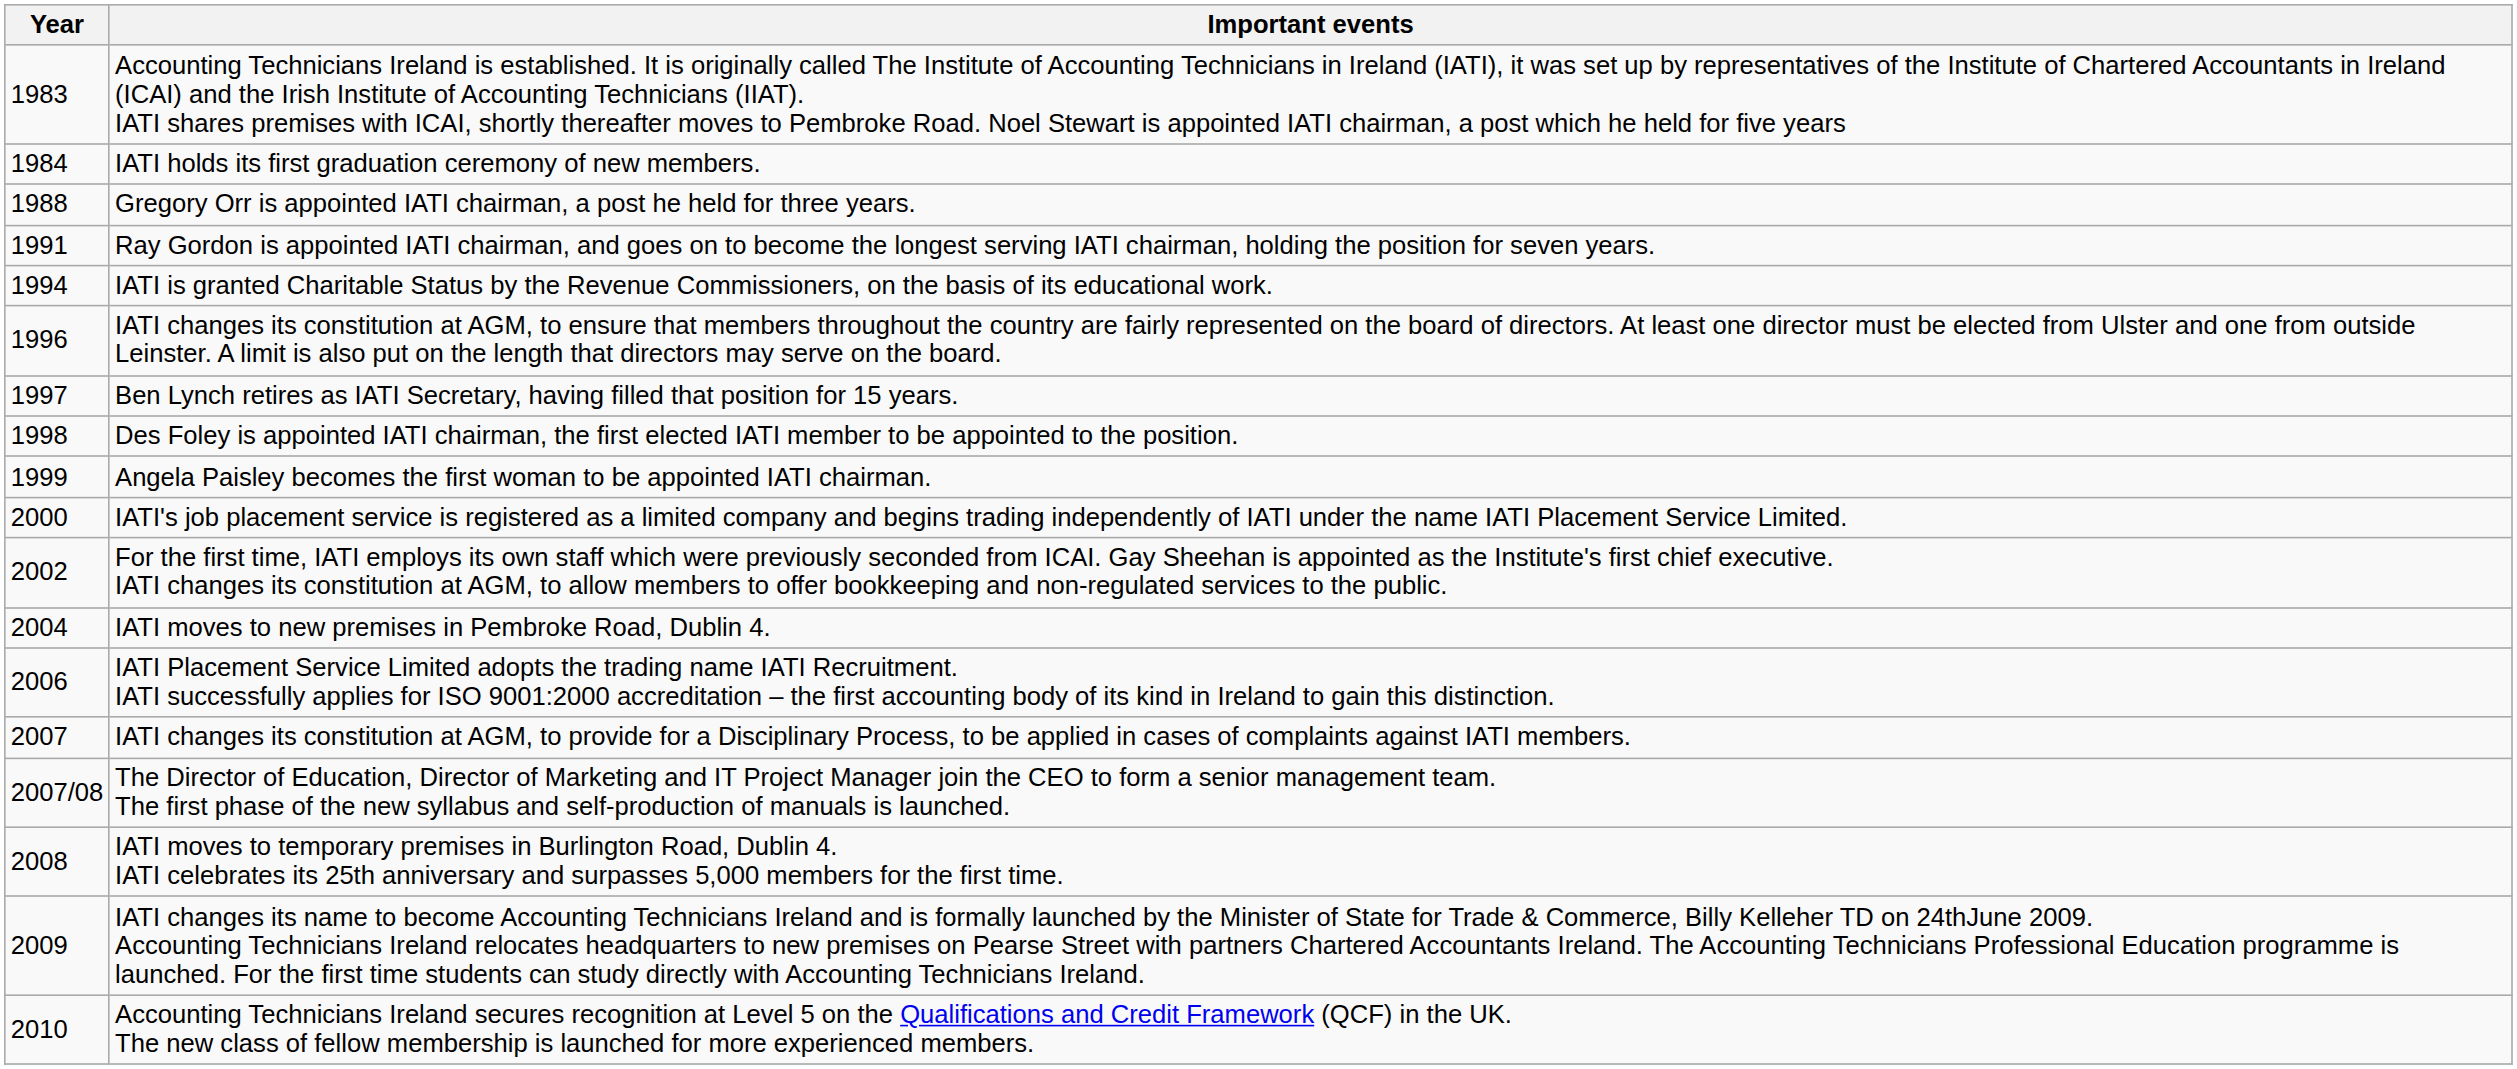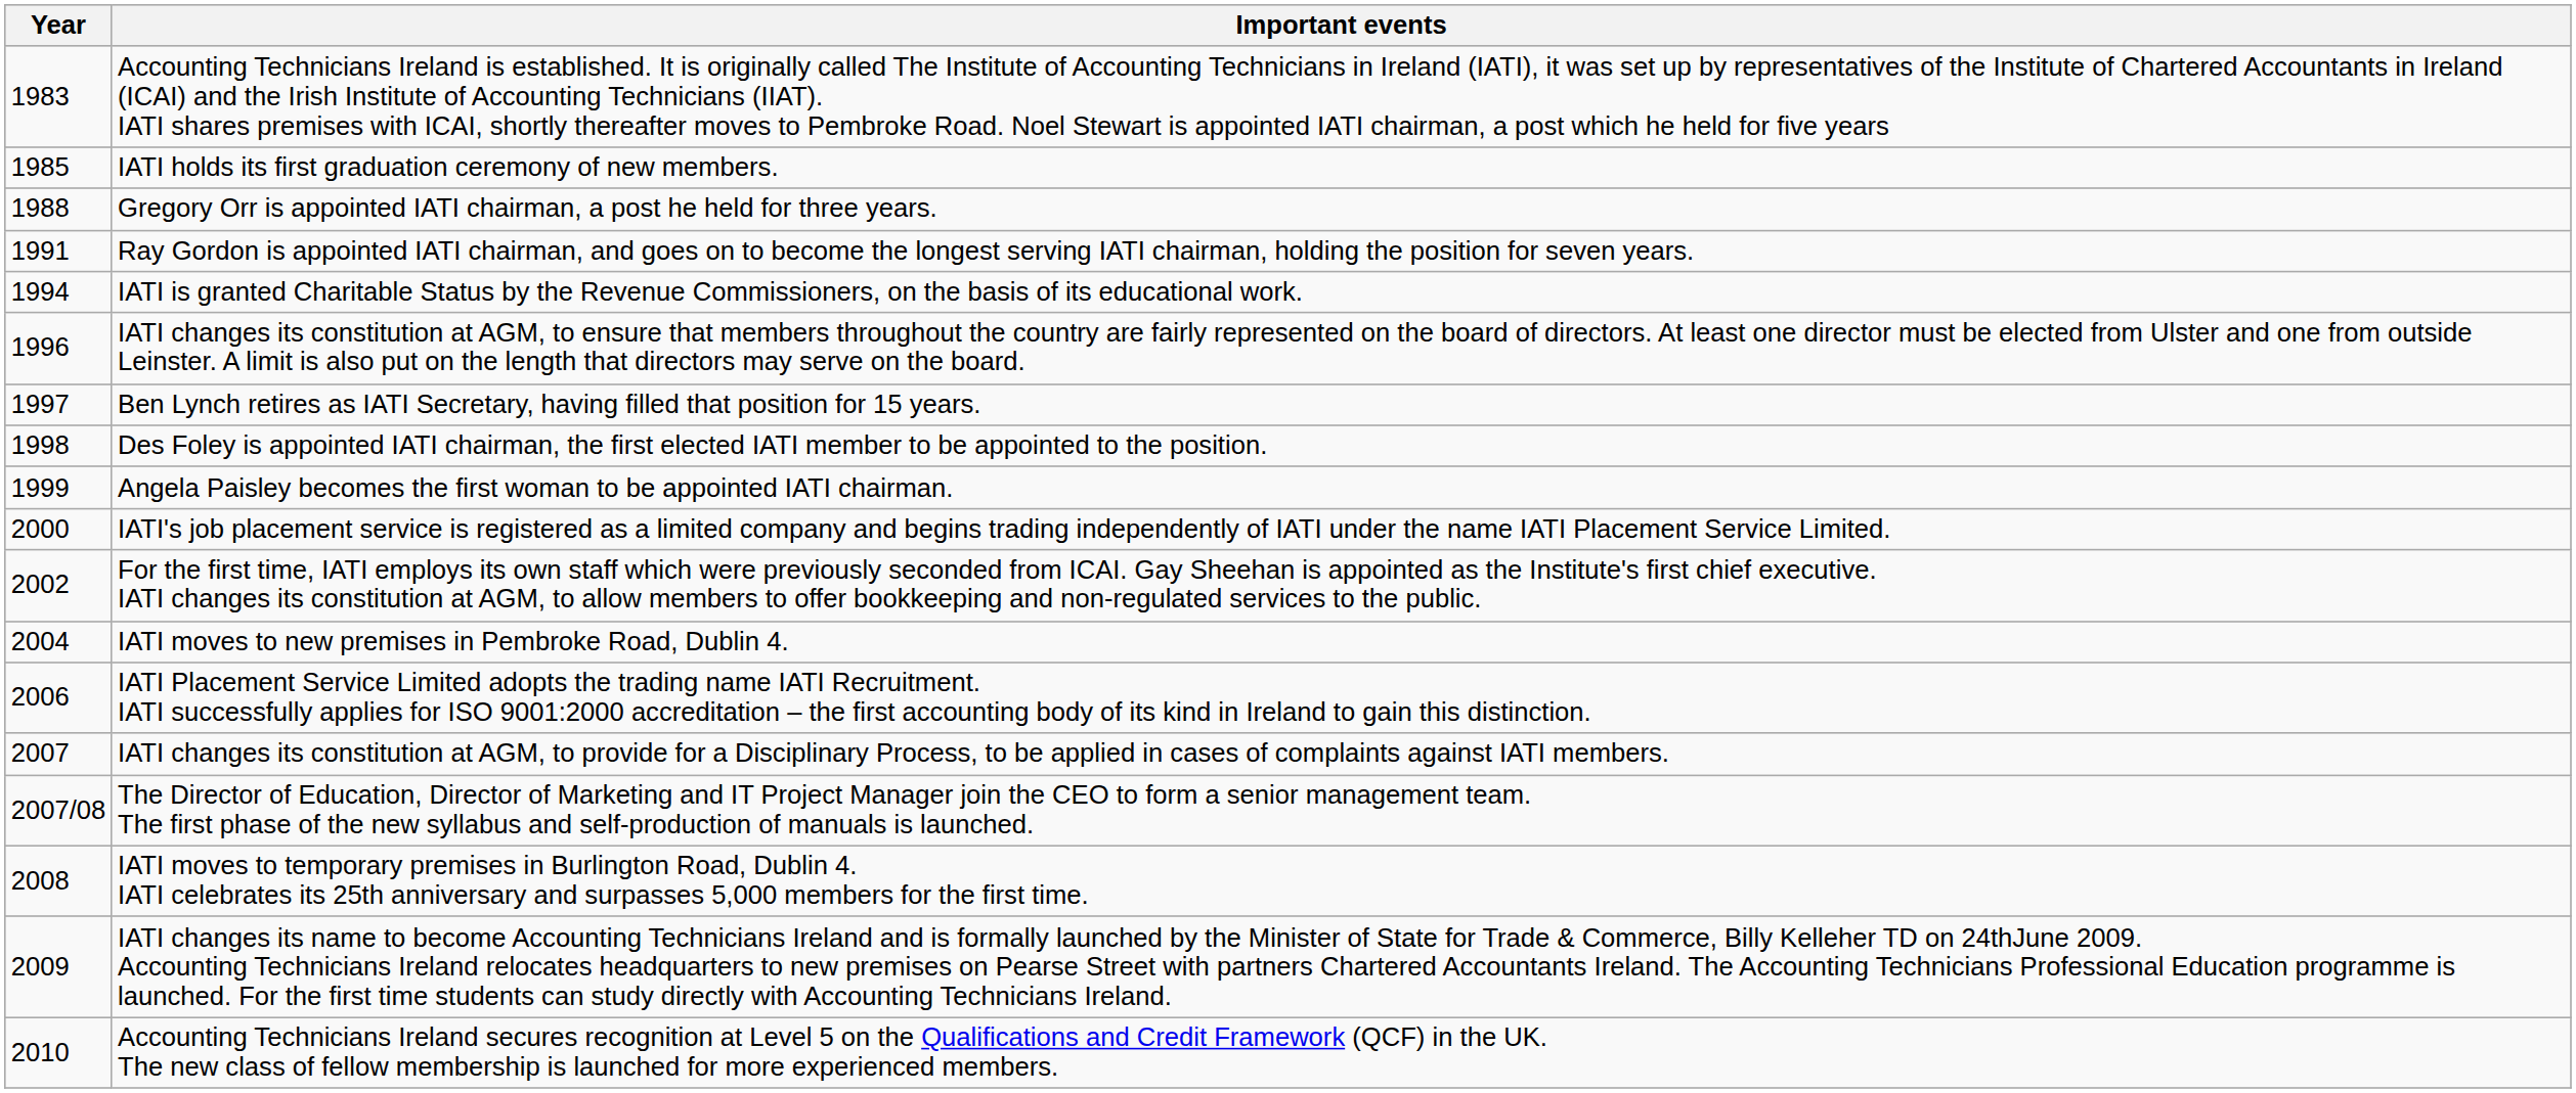IATI holds its first graduation ceremony of new members. | Year: 1984 -> 1985
